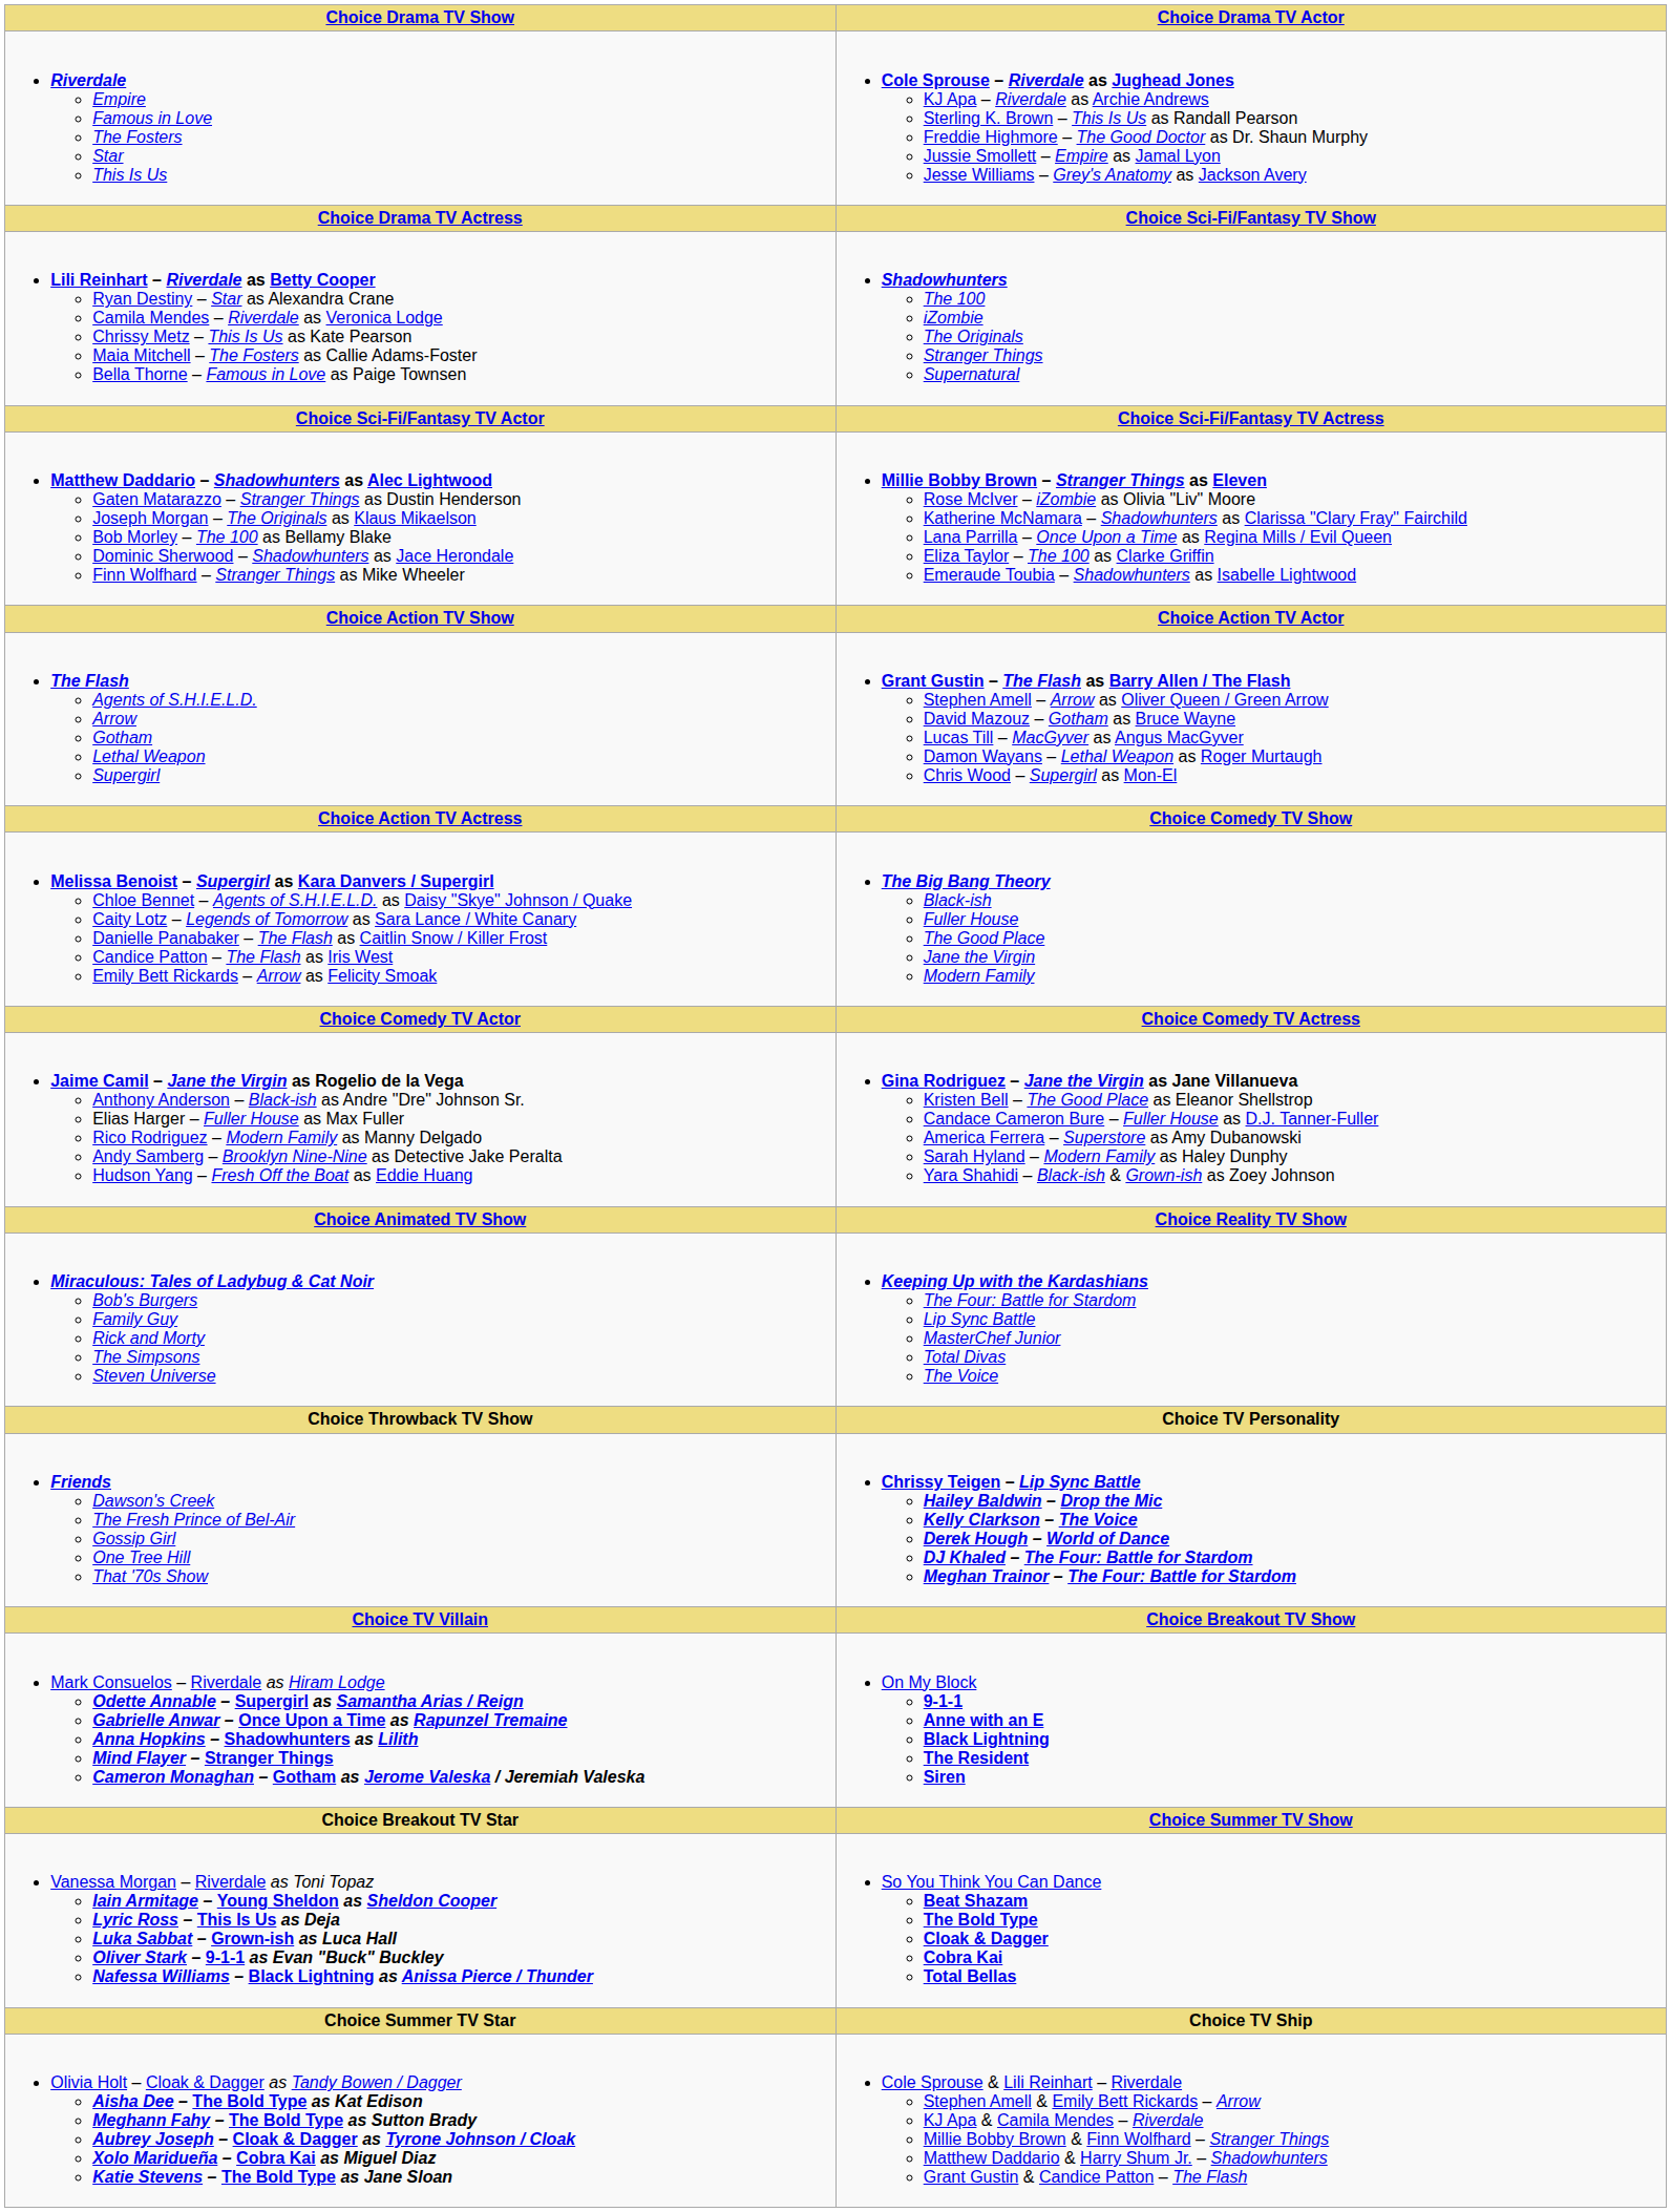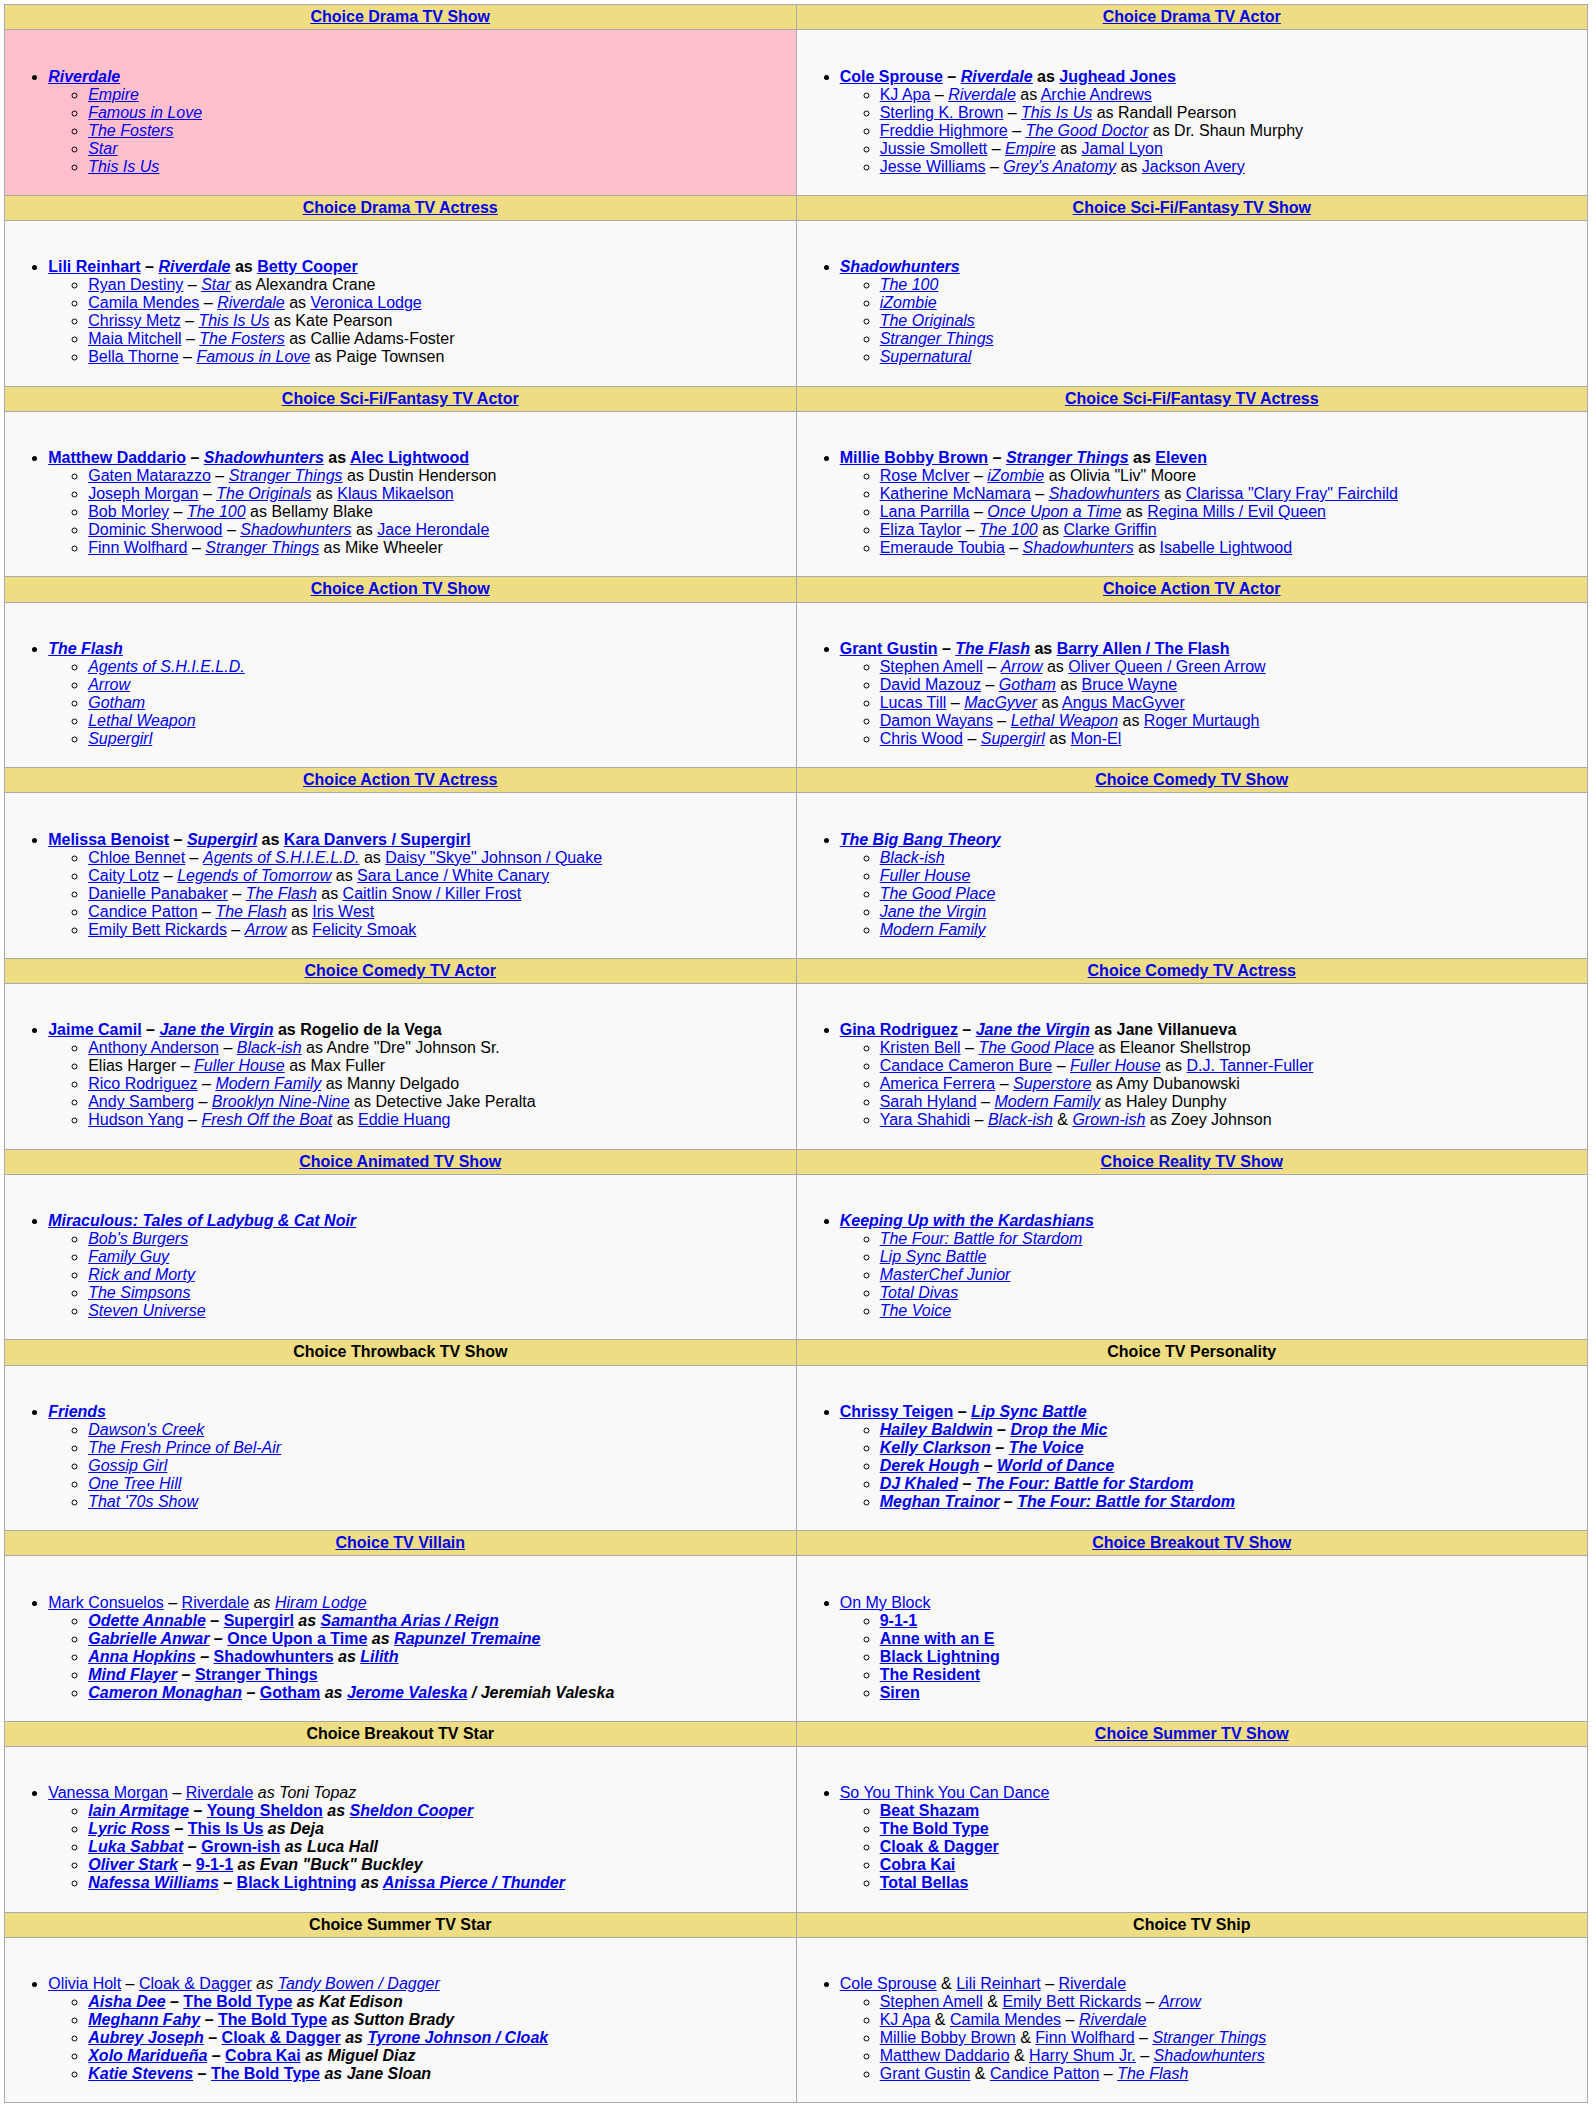Riverdale Empire Famous in Love The Fosters Star This Is Us | Choice Drama TV Show: no background -> pink background
